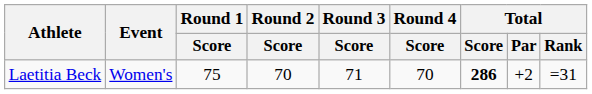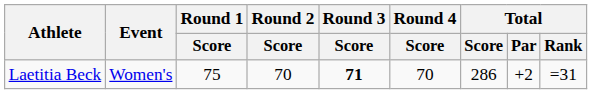Laetitia Beck | Round 3 / Score: normal -> bold
Laetitia Beck | Total / Score: bold -> normal
